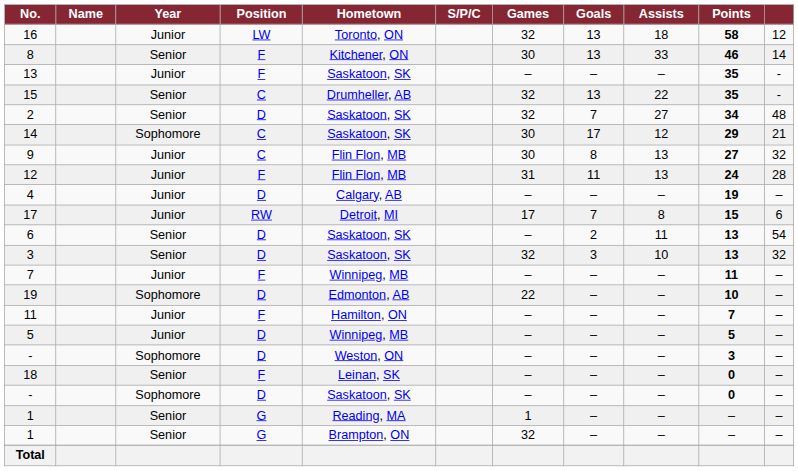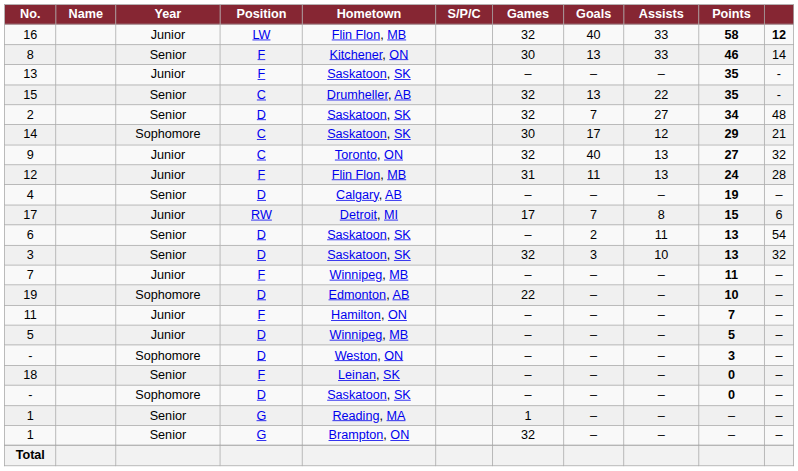16 | Hometown: Toronto, ON -> Flin Flon, MB
16 | Goals: 13 -> 40
16 | Assists: 18 -> 33
16 | column 11: normal -> bold
9 | Hometown: Flin Flon, MB -> Toronto, ON
9 | Games: 30 -> 32
9 | Goals: 8 -> 40
4 | Year: Junior -> Senior
